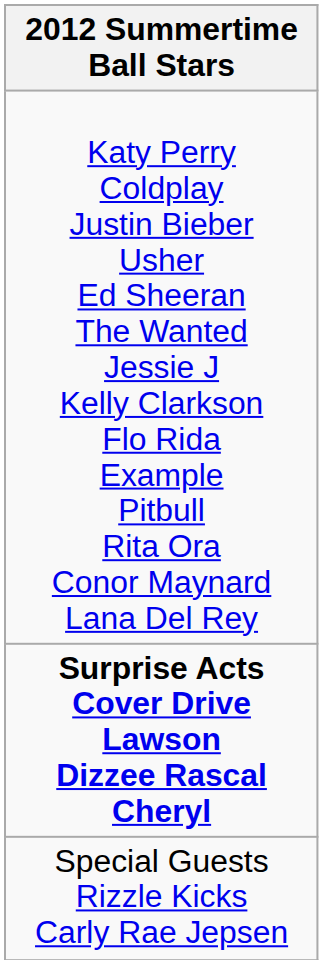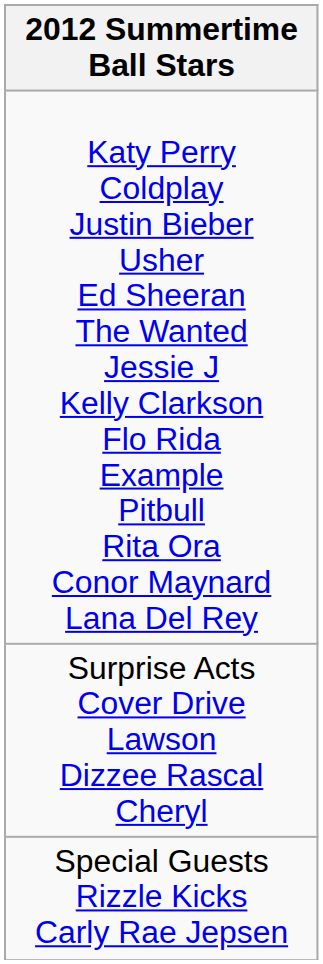row 3 | column 1: bold -> normal
